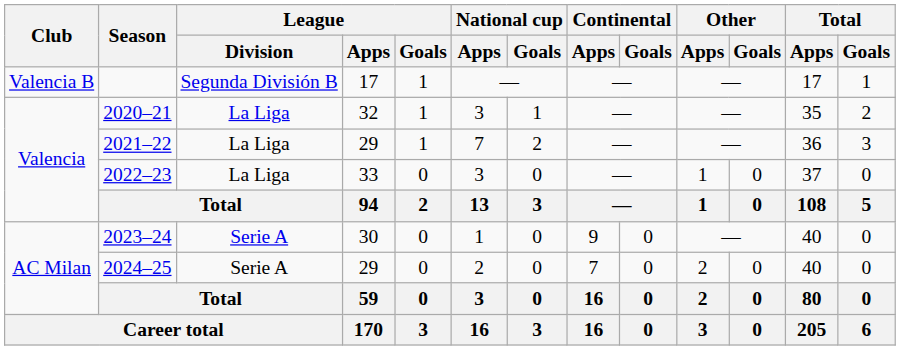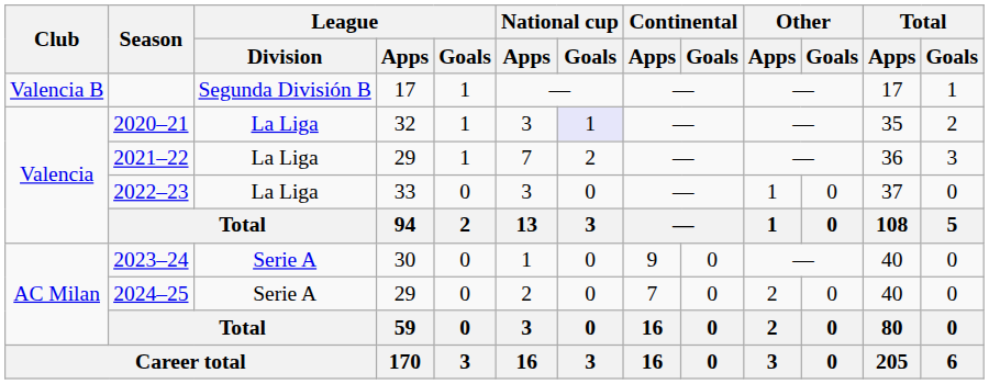2020–21 | National cup / Goals: no background -> lavender background
